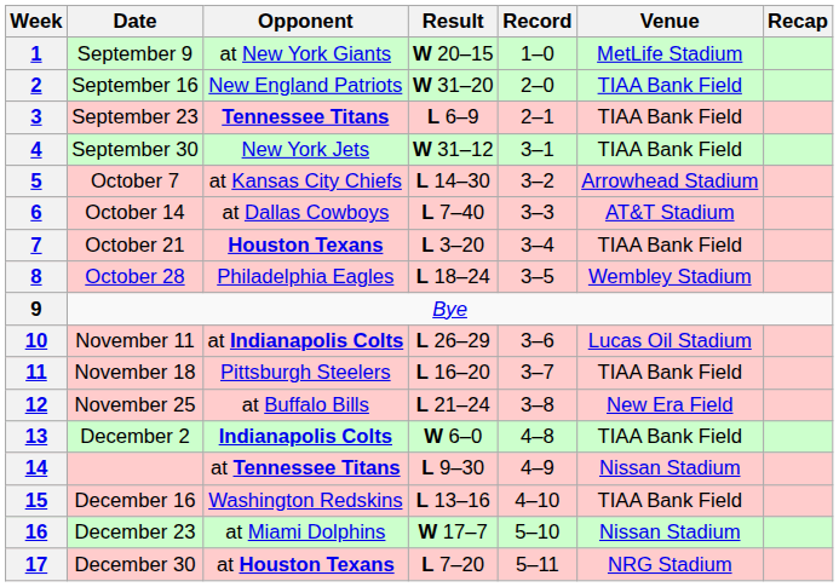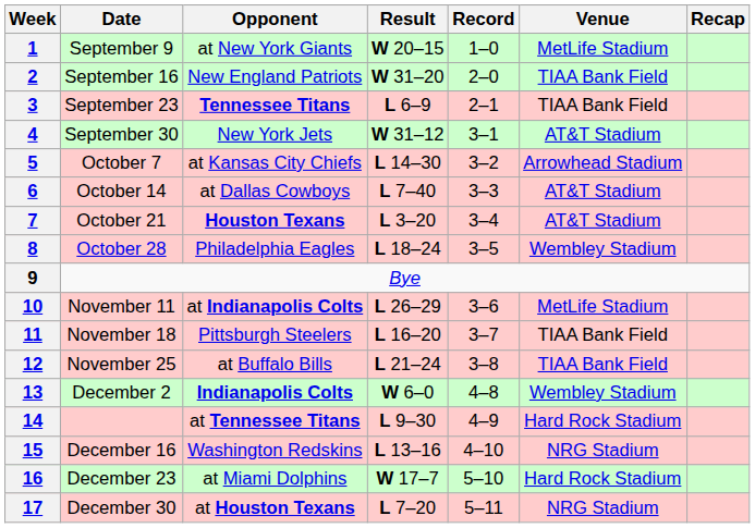4 | Venue: TIAA Bank Field -> AT&T Stadium
7 | Venue: TIAA Bank Field -> AT&T Stadium
10 | Venue: Lucas Oil Stadium -> MetLife Stadium
12 | Venue: New Era Field -> TIAA Bank Field
13 | Venue: TIAA Bank Field -> Wembley Stadium
14 | Venue: Nissan Stadium -> Hard Rock Stadium
15 | Venue: TIAA Bank Field -> NRG Stadium
16 | Venue: Nissan Stadium -> Hard Rock Stadium
